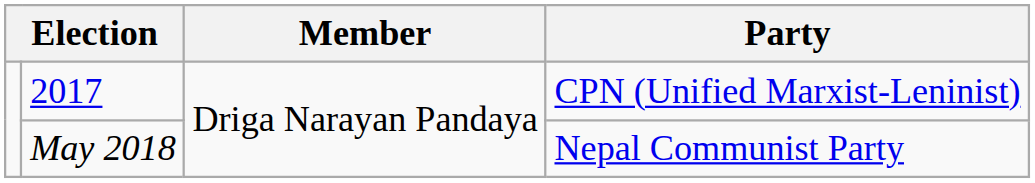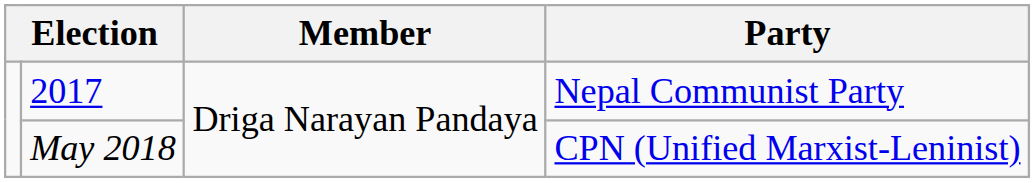2017 | Party: CPN (Unified Marxist-Leninist) -> Nepal Communist Party
May 2018 | Party: Nepal Communist Party -> CPN (Unified Marxist-Leninist)
